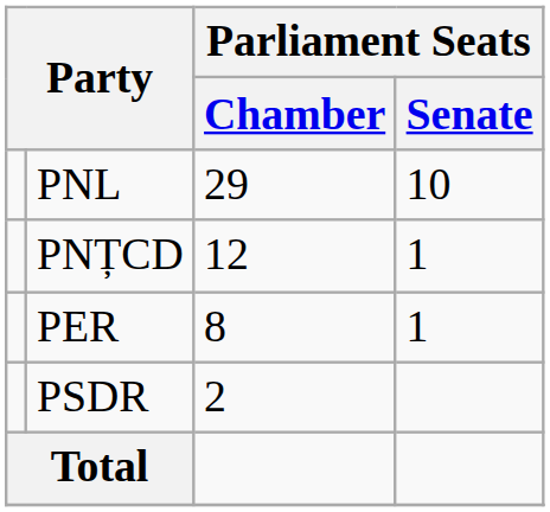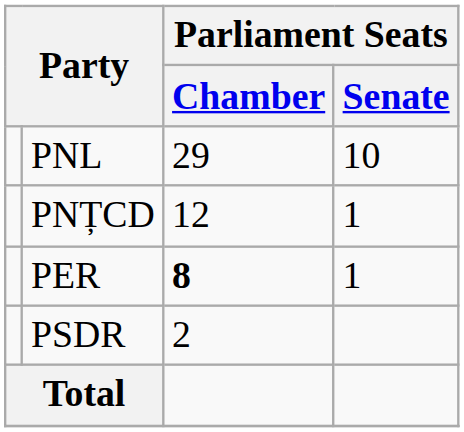PER | Parliament Seats / Chamber: normal -> bold
